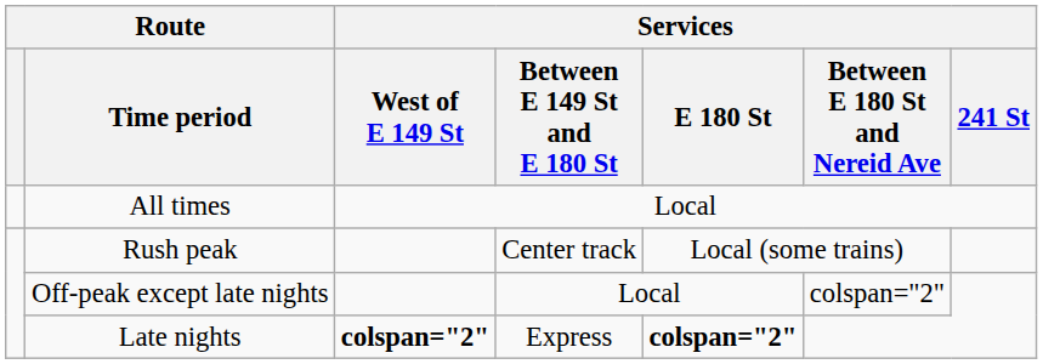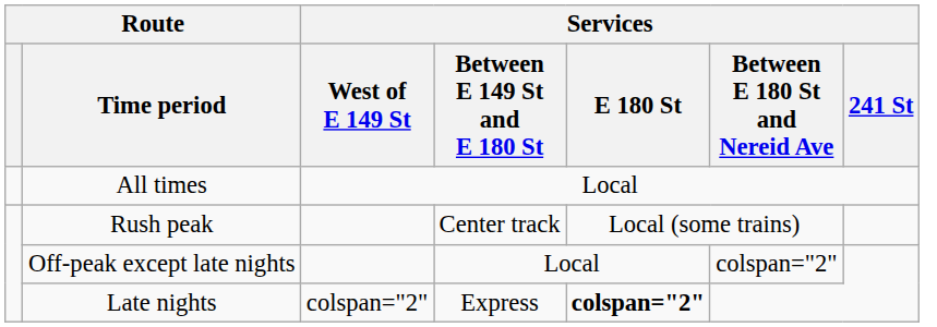Late nights | Services / West of E 149 St: bold -> normal
